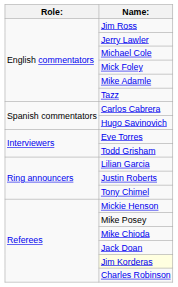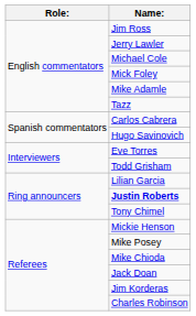Justin Roberts | Name:: normal -> bold
Jim Korderas | Name:: lightyellow background -> no background
